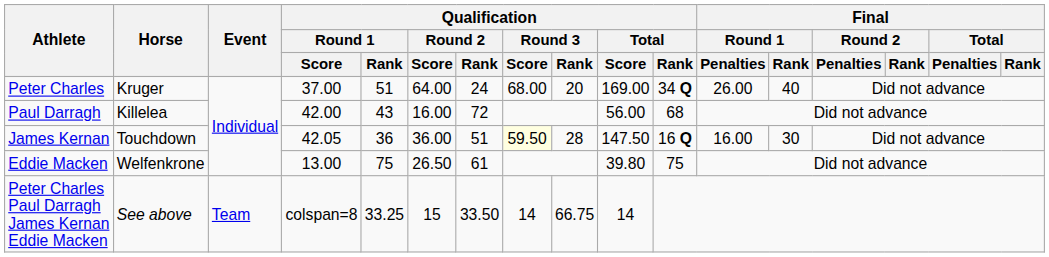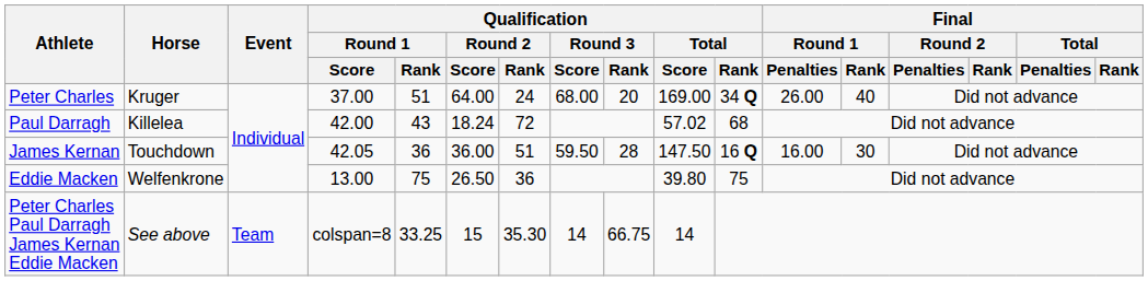Paul Darragh | Qualification / Round 2 / Score: 16.00 -> 18.24
Paul Darragh | Qualification / Total / Score: 56.00 -> 57.02
James Kernan | Qualification / Round 3 / Score: lightyellow background -> no background
Eddie Macken | Qualification / Round 2 / Rank: 61 -> 36
Peter Charles Paul Darragh James Kernan Eddie Macken | Qualification / Round 2 / Rank: 33.50 -> 35.30
